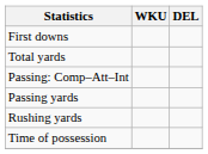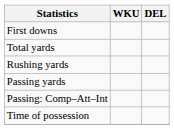rows swapped: Rushing yards <-> Passing: Comp–Att–Int
